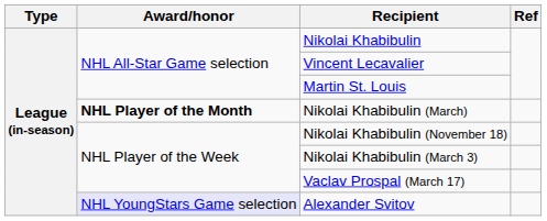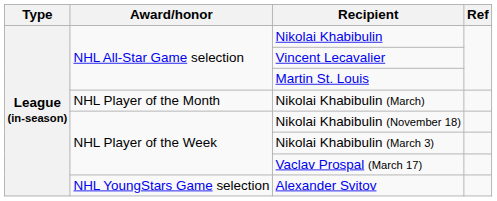Nikolai Khabibulin (March) | Award/honor: bold -> normal
Alexander Svitov | Award/honor: lavender background -> no background
